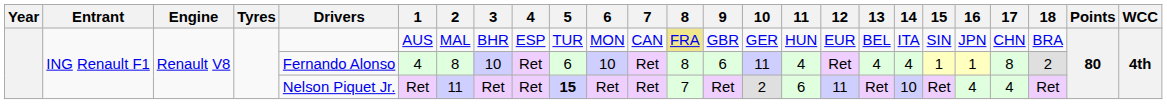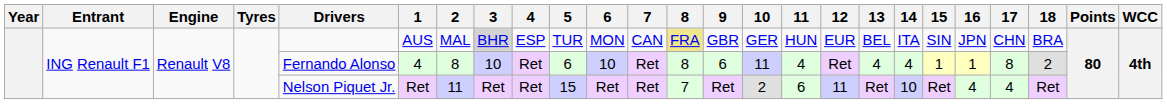row 2 | 3: no background -> lightgrey background
row 4 | 5: bold -> normal
